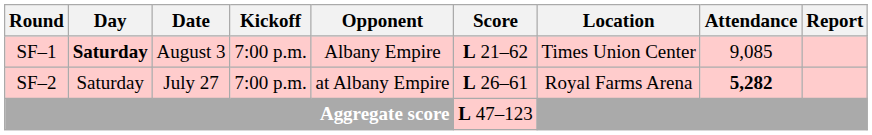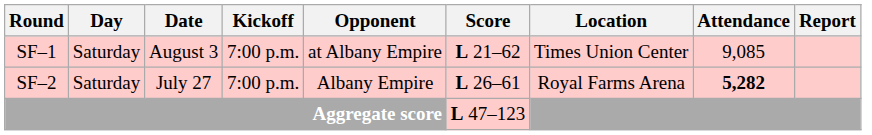SF–1 | Day: bold -> normal
SF–1 | Opponent: Albany Empire -> at Albany Empire
SF–2 | Opponent: at Albany Empire -> Albany Empire
